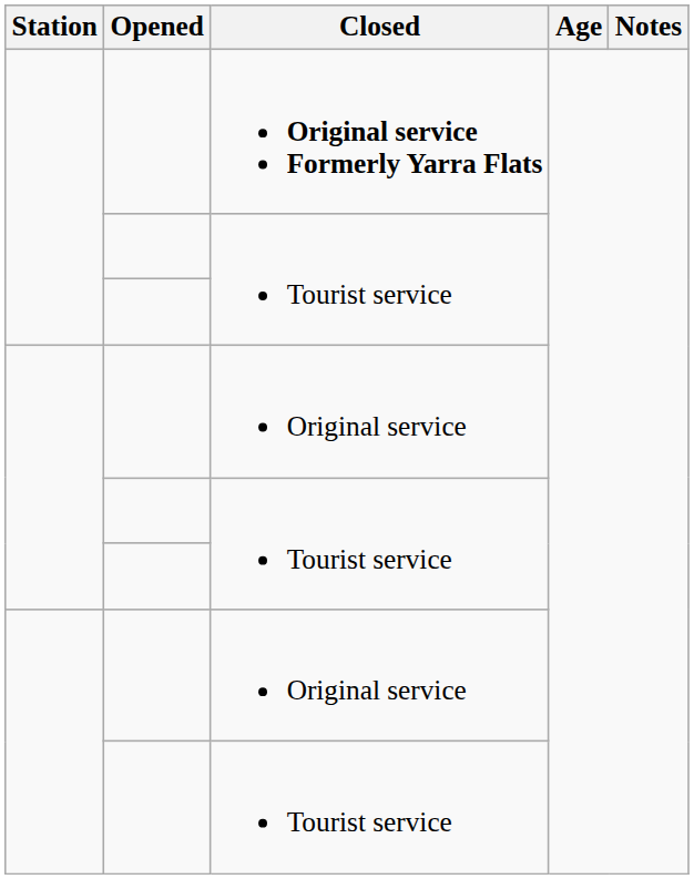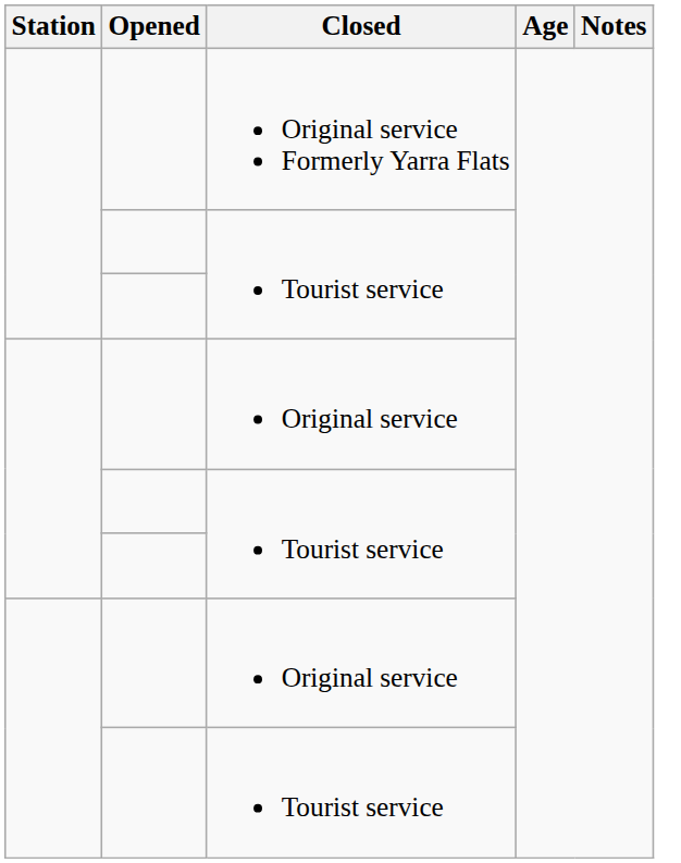Original service Formerly Yarra Flats | Closed: bold -> normal
